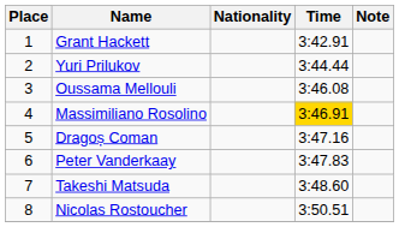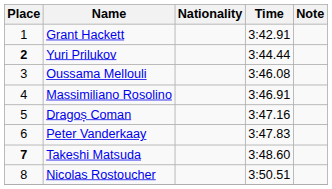Yuri Prilukov | Place: normal -> bold
Massimiliano Rosolino | Time: gold background -> no background
Takeshi Matsuda | Place: normal -> bold
